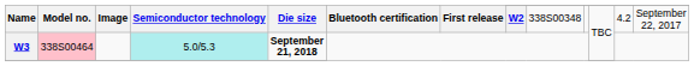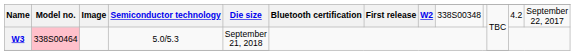W3 | Semiconductor technology: paleturquoise background -> no background
W3 | Die size: bold -> normal
